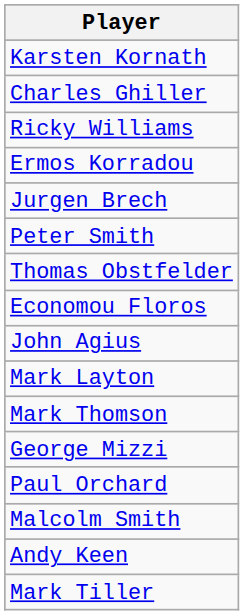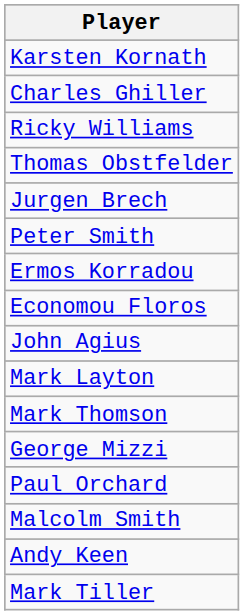row 5 | column 1: Ermos Korradou -> Thomas Obstfelder
row 8 | column 1: Thomas Obstfelder -> Ermos Korradou
